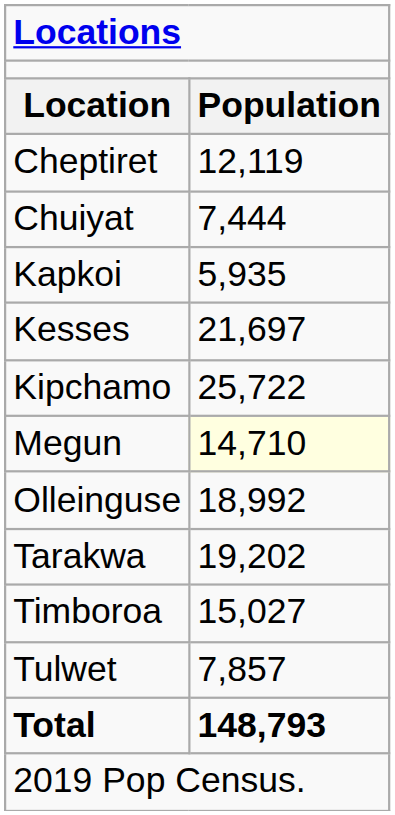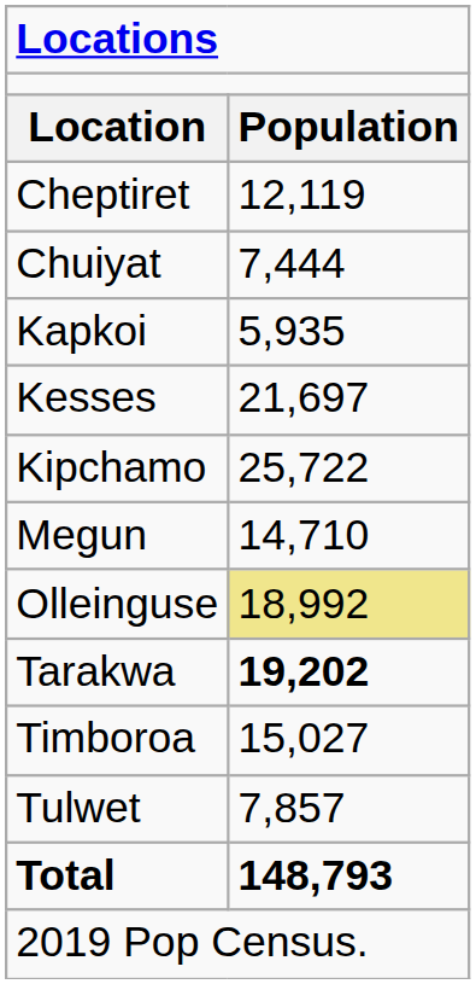Megun | column 2: lightyellow background -> no background
Olleinguse | column 2: no background -> khaki background
Tarakwa | column 2: normal -> bold
